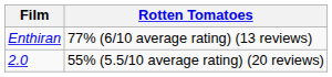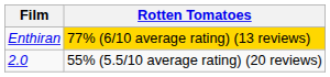row 2 | Rotten Tomatoes: no background -> gold background
